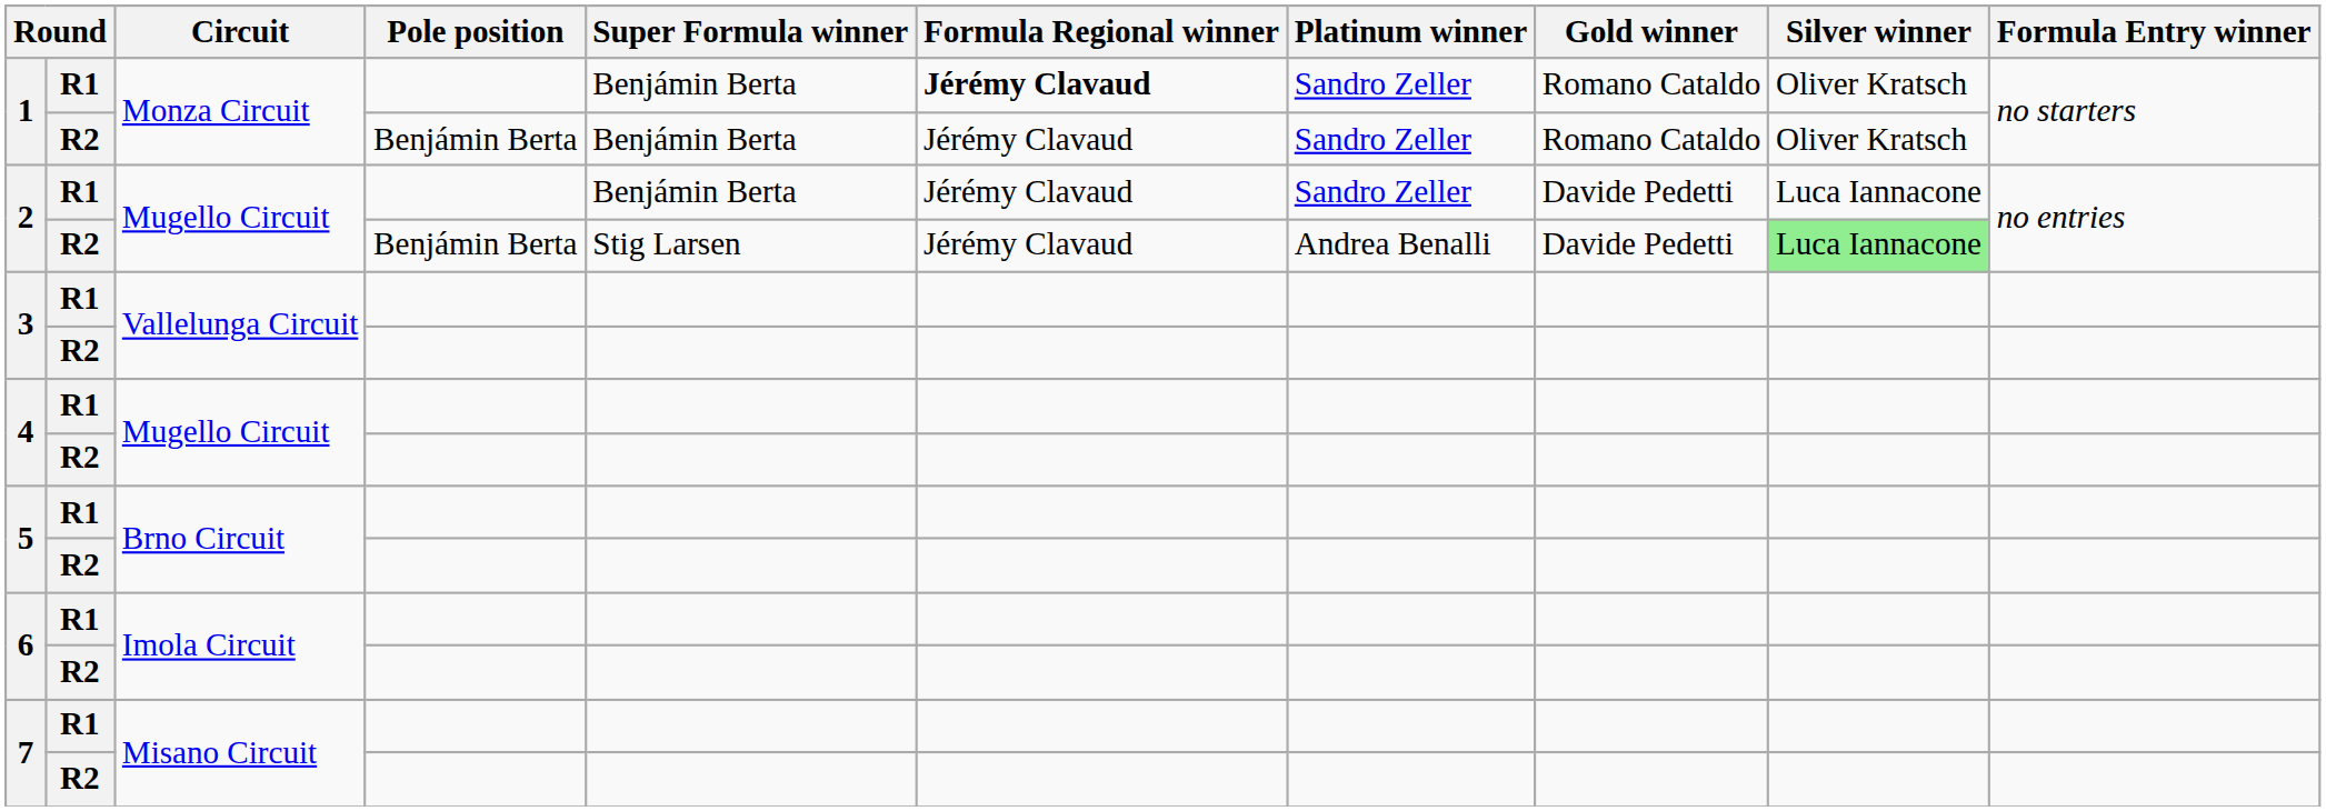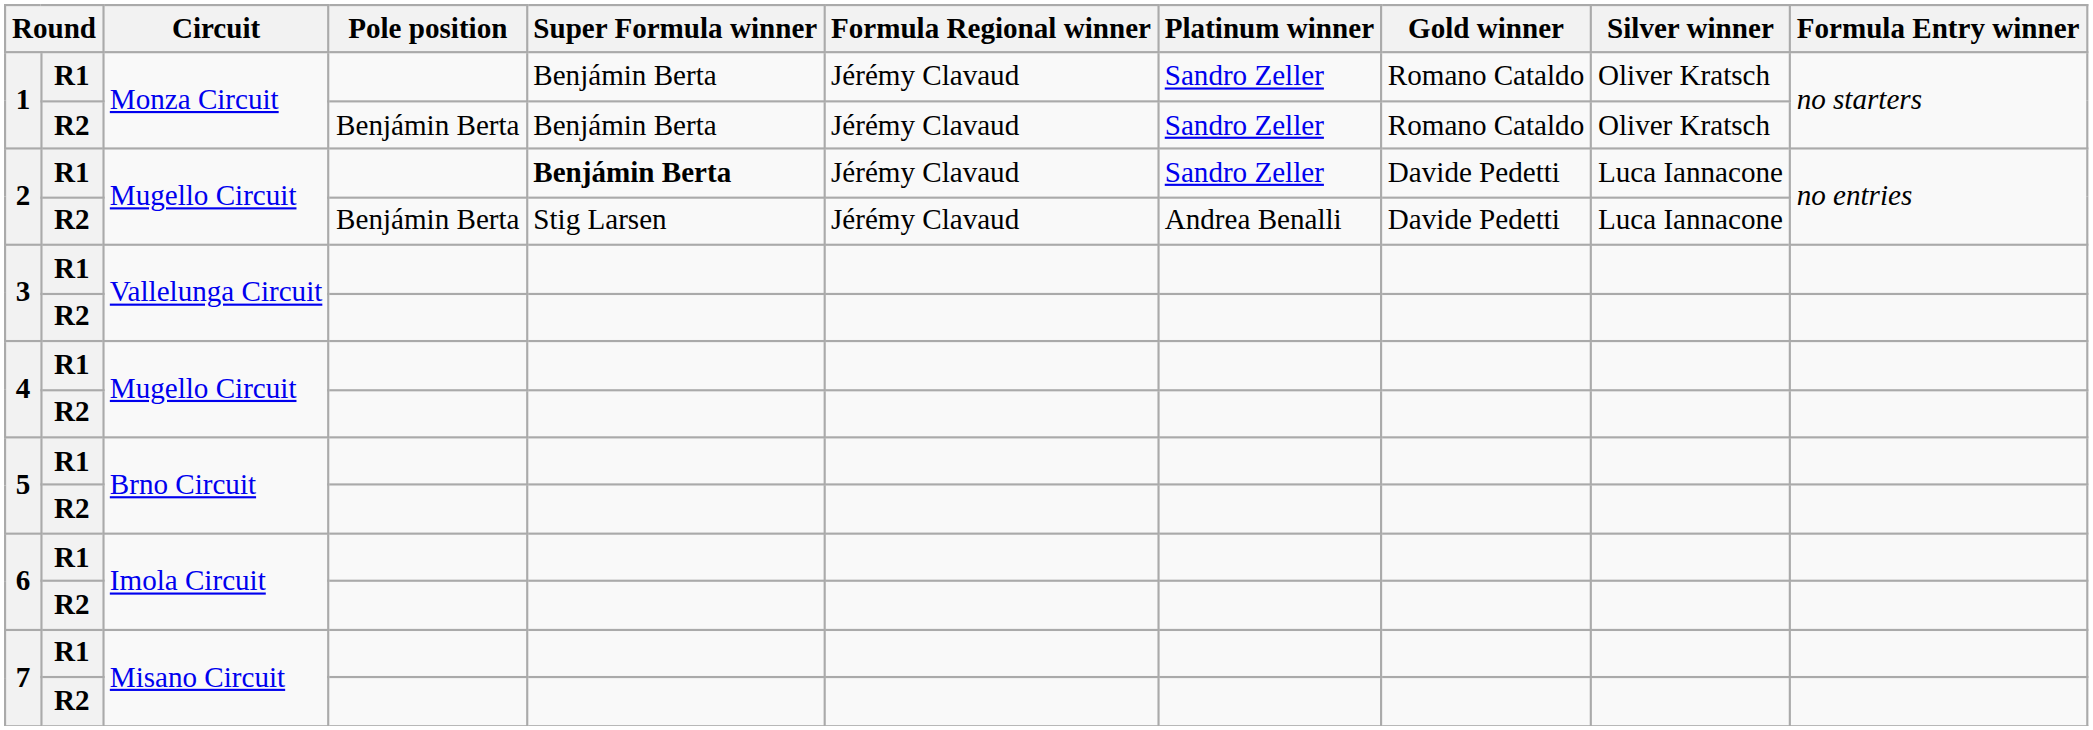1 / R1 | Formula Regional winner: bold -> normal
2 / R1 | Super Formula winner: normal -> bold
2 / R2 | Silver winner: lightgreen background -> no background
